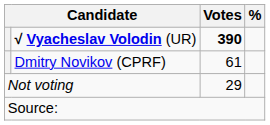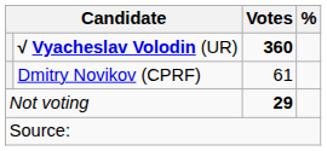√ Vyacheslav Volodin (UR) | Votes: 390 -> 360
Not voting | Votes: normal -> bold
